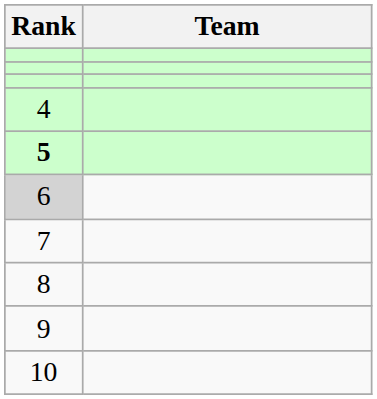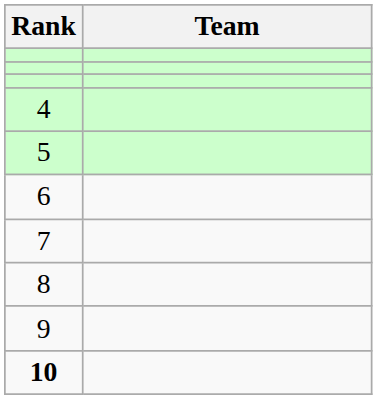row 6 | Rank: bold -> normal
row 7 | Rank: lightgrey background -> no background
row 11 | Rank: normal -> bold
